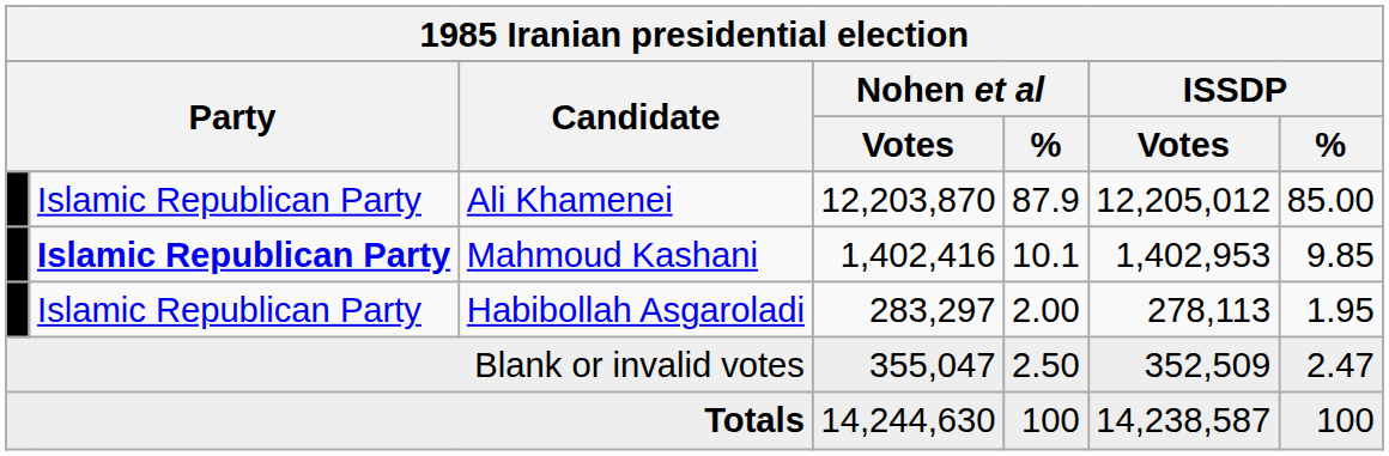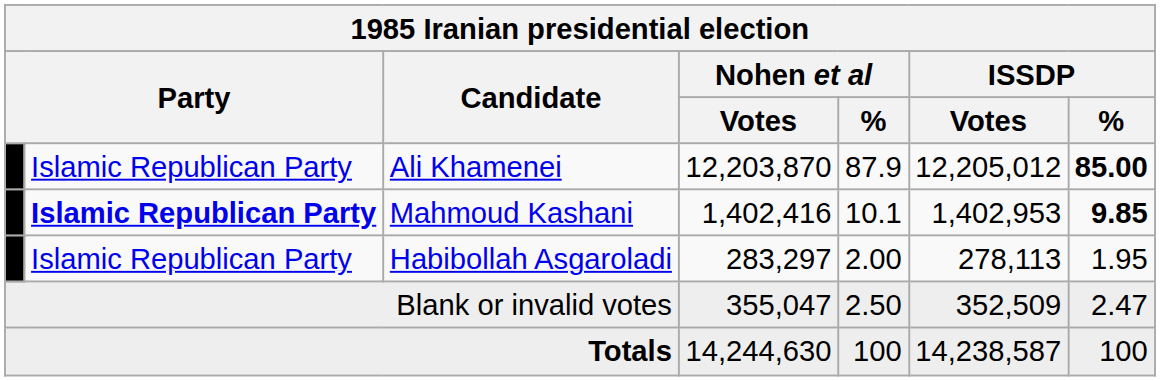Ali Khamenei | ISSDP / %: normal -> bold
Mahmoud Kashani | ISSDP / %: normal -> bold
